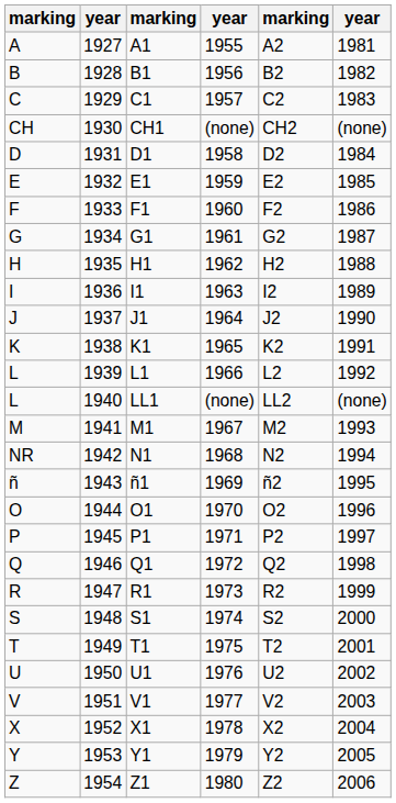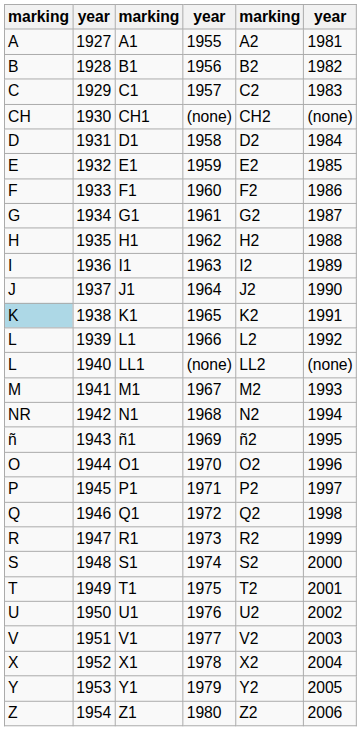1938 | column 1: no background -> lightblue background
